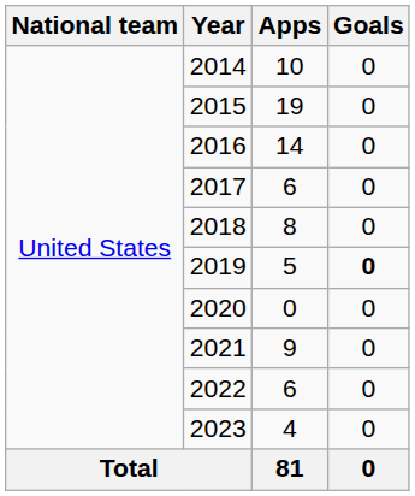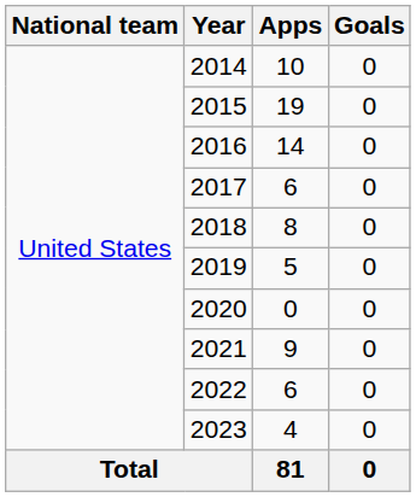2019 | Goals: bold -> normal
